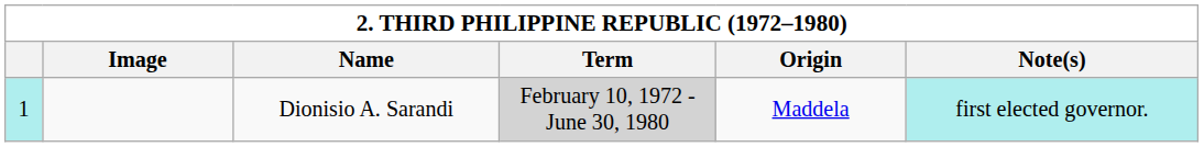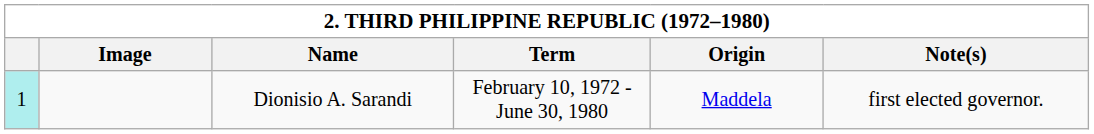Dionisio A. Sarandi | Term: lightgrey background -> no background
Dionisio A. Sarandi | Note(s): paleturquoise background -> no background
